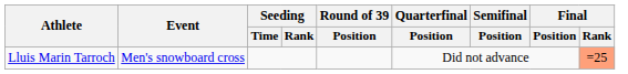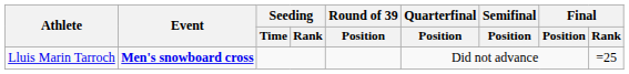Lluis Marin Tarroch | Event: normal -> bold
Lluis Marin Tarroch | Final / Rank: lightsalmon background -> no background
